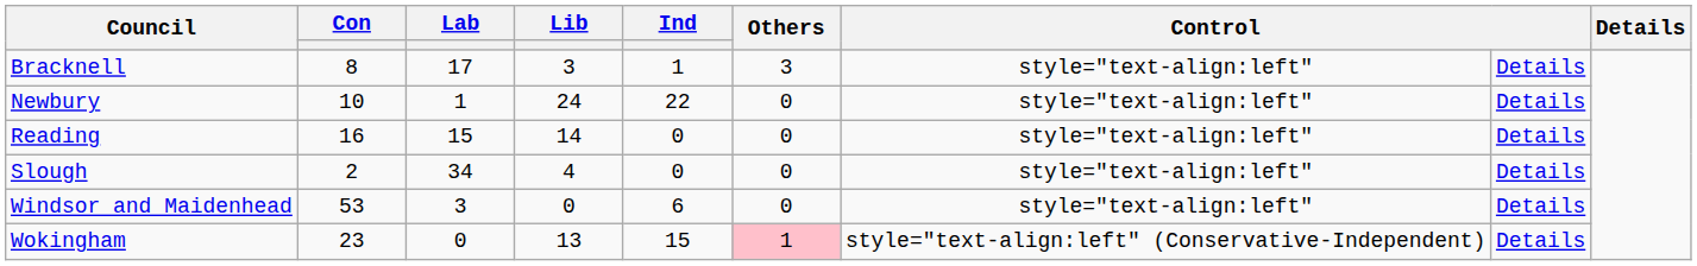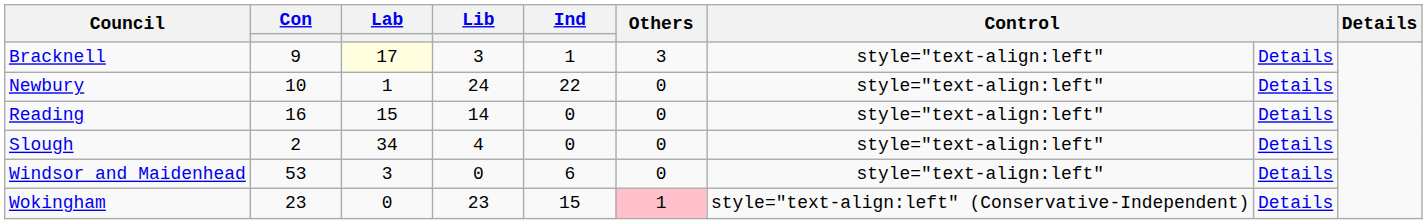Bracknell | Con: 8 -> 9
Bracknell | Lab: no background -> lightyellow background
Wokingham | Lib: 13 -> 23
